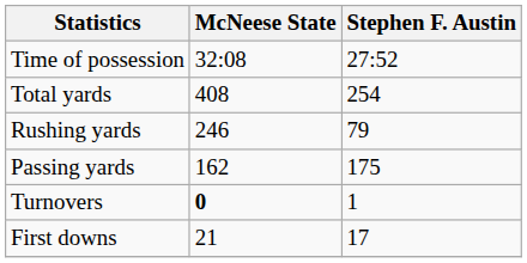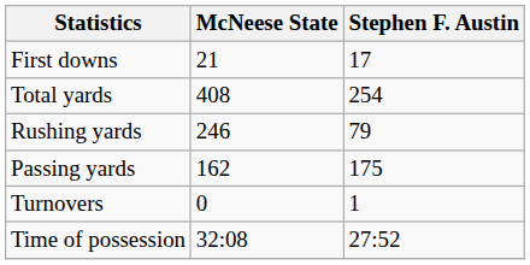rows swapped: First downs <-> Time of possession
Turnovers | McNeese State: bold -> normal
